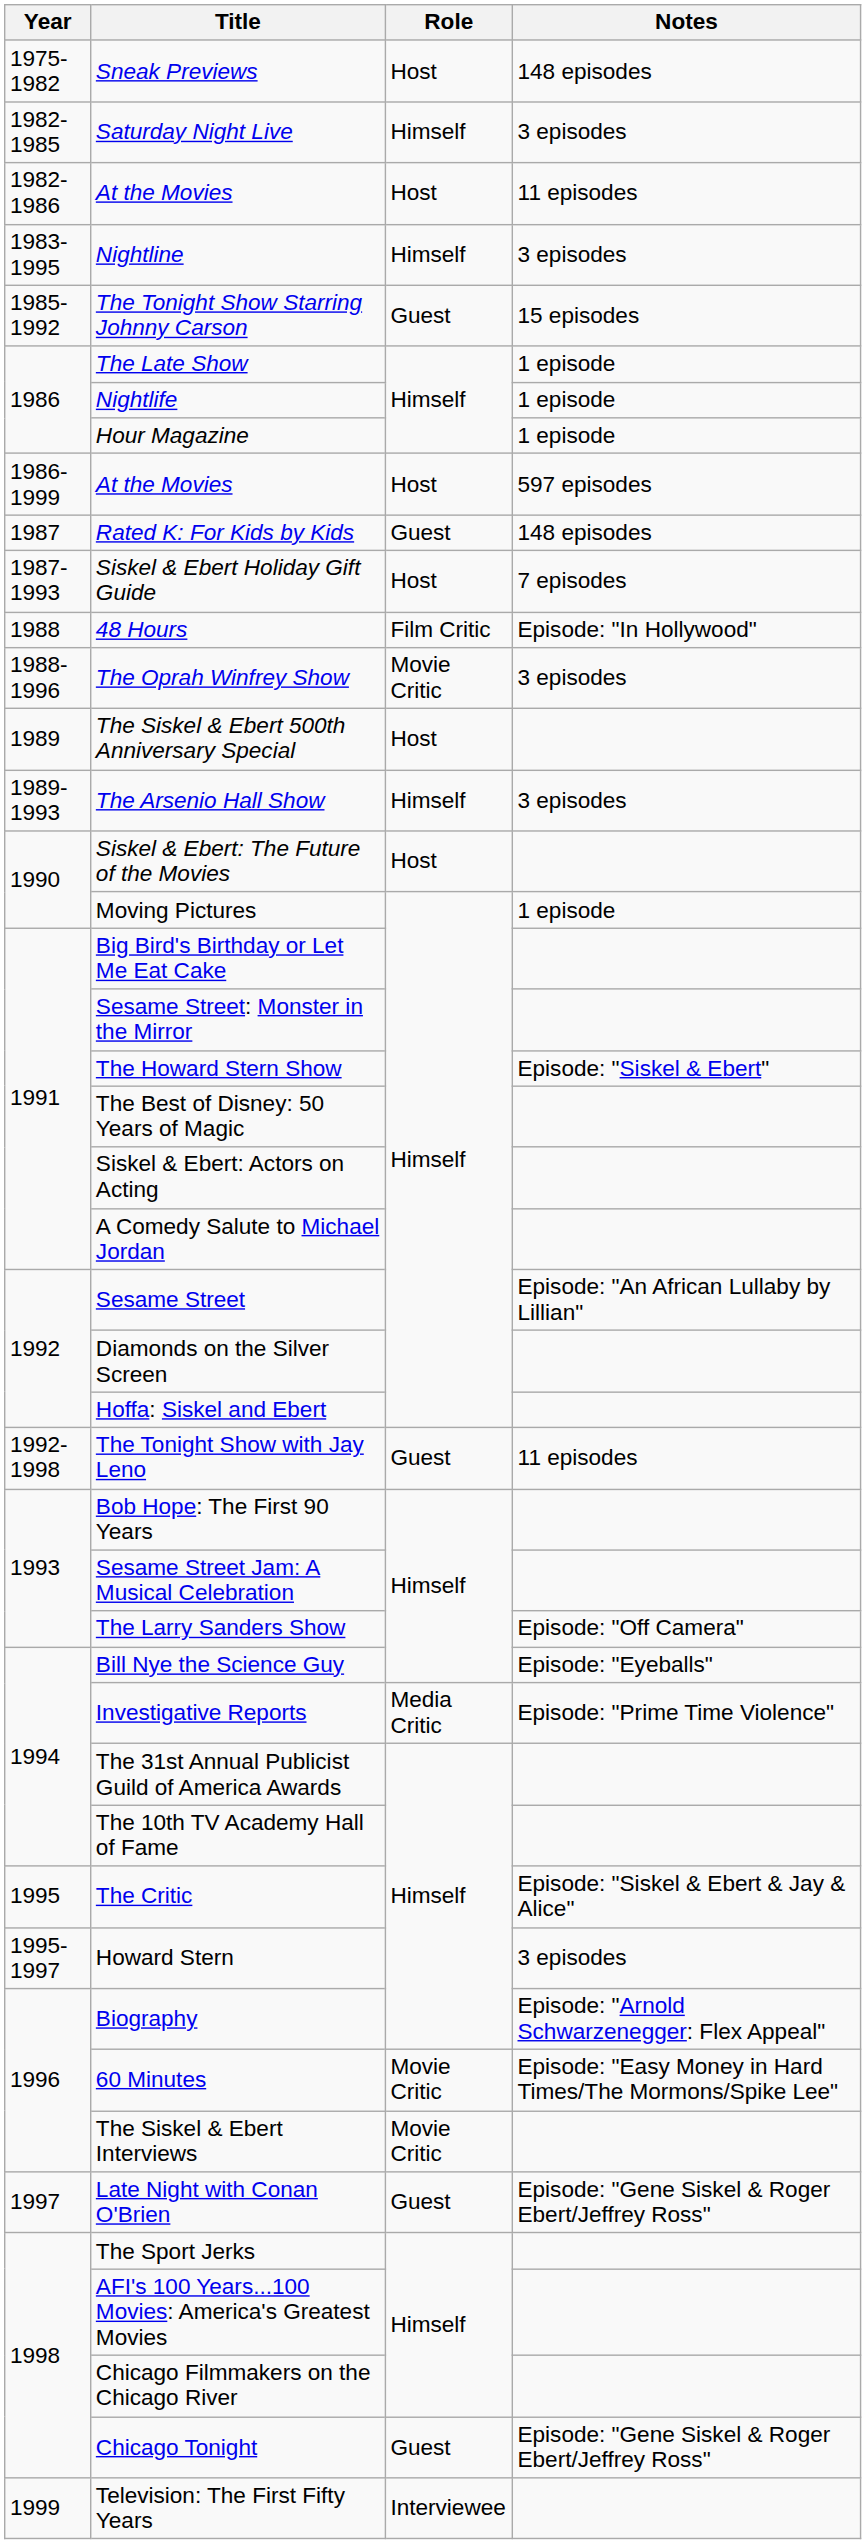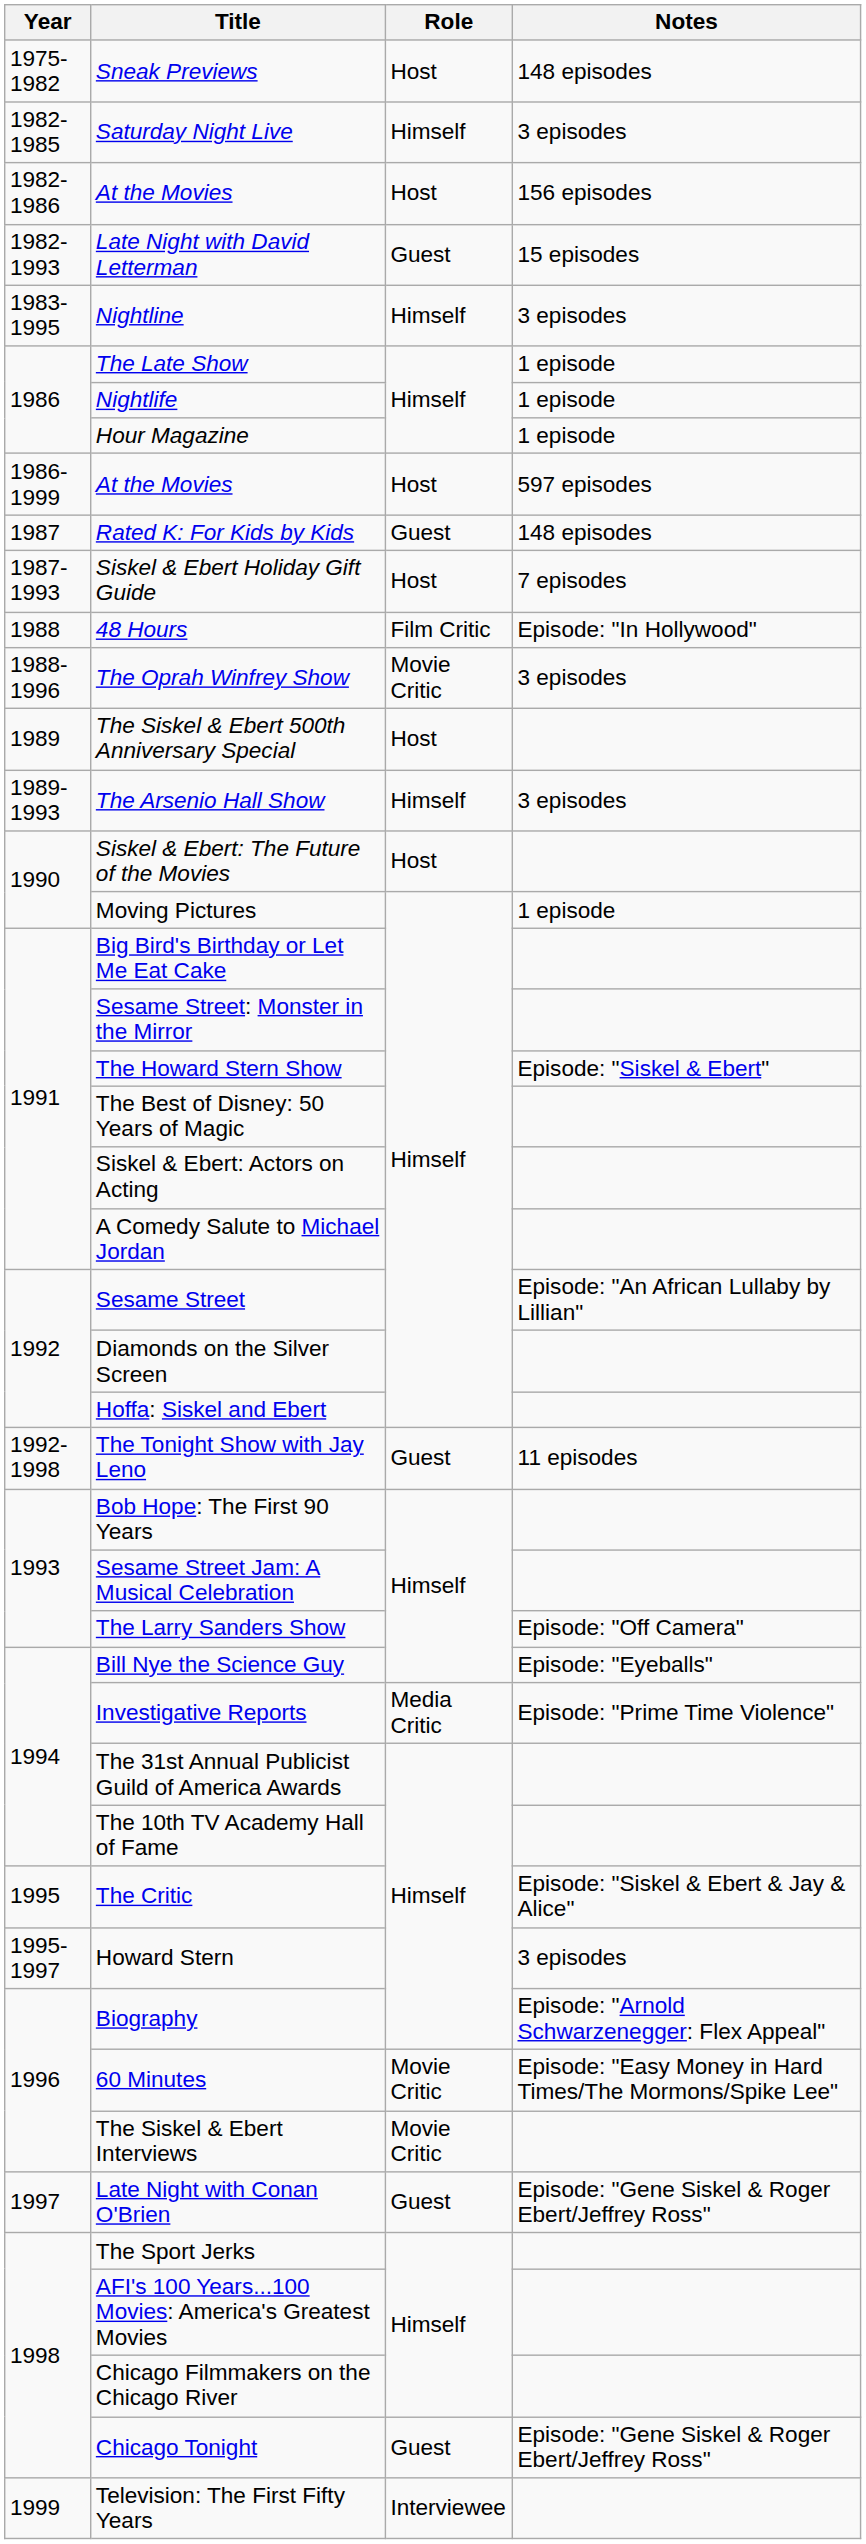1982-1986 / At the Movies | Notes: 11 episodes -> 156 episodes
+ row: 1982-1993 | Late Night with David Letterman | Guest | 15 episodes
- row: 1985-1992 | The Tonight Show Starring Johnny Carson | Guest | 15 episodes
